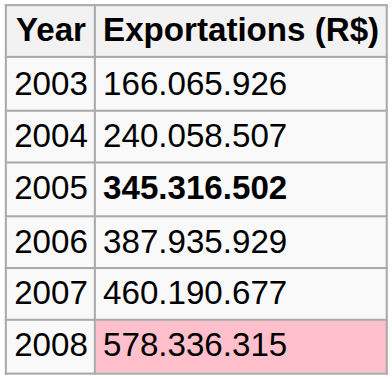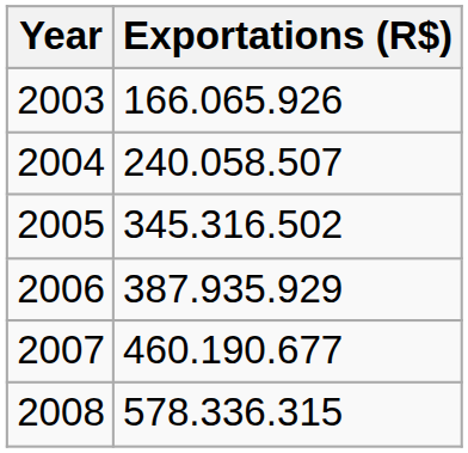2005 | Exportations (R$): bold -> normal
2008 | Exportations (R$): pink background -> no background
